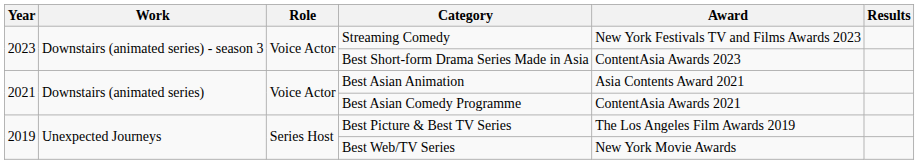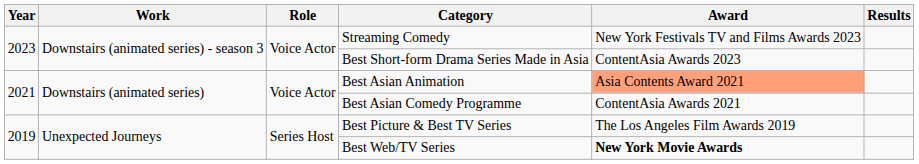Best Asian Animation | Award: no background -> lightsalmon background
Best Web/TV Series | Award: normal -> bold
